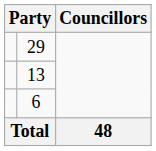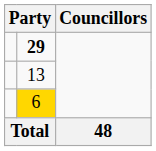29 | column 2: normal -> bold
6 | column 2: no background -> gold background
